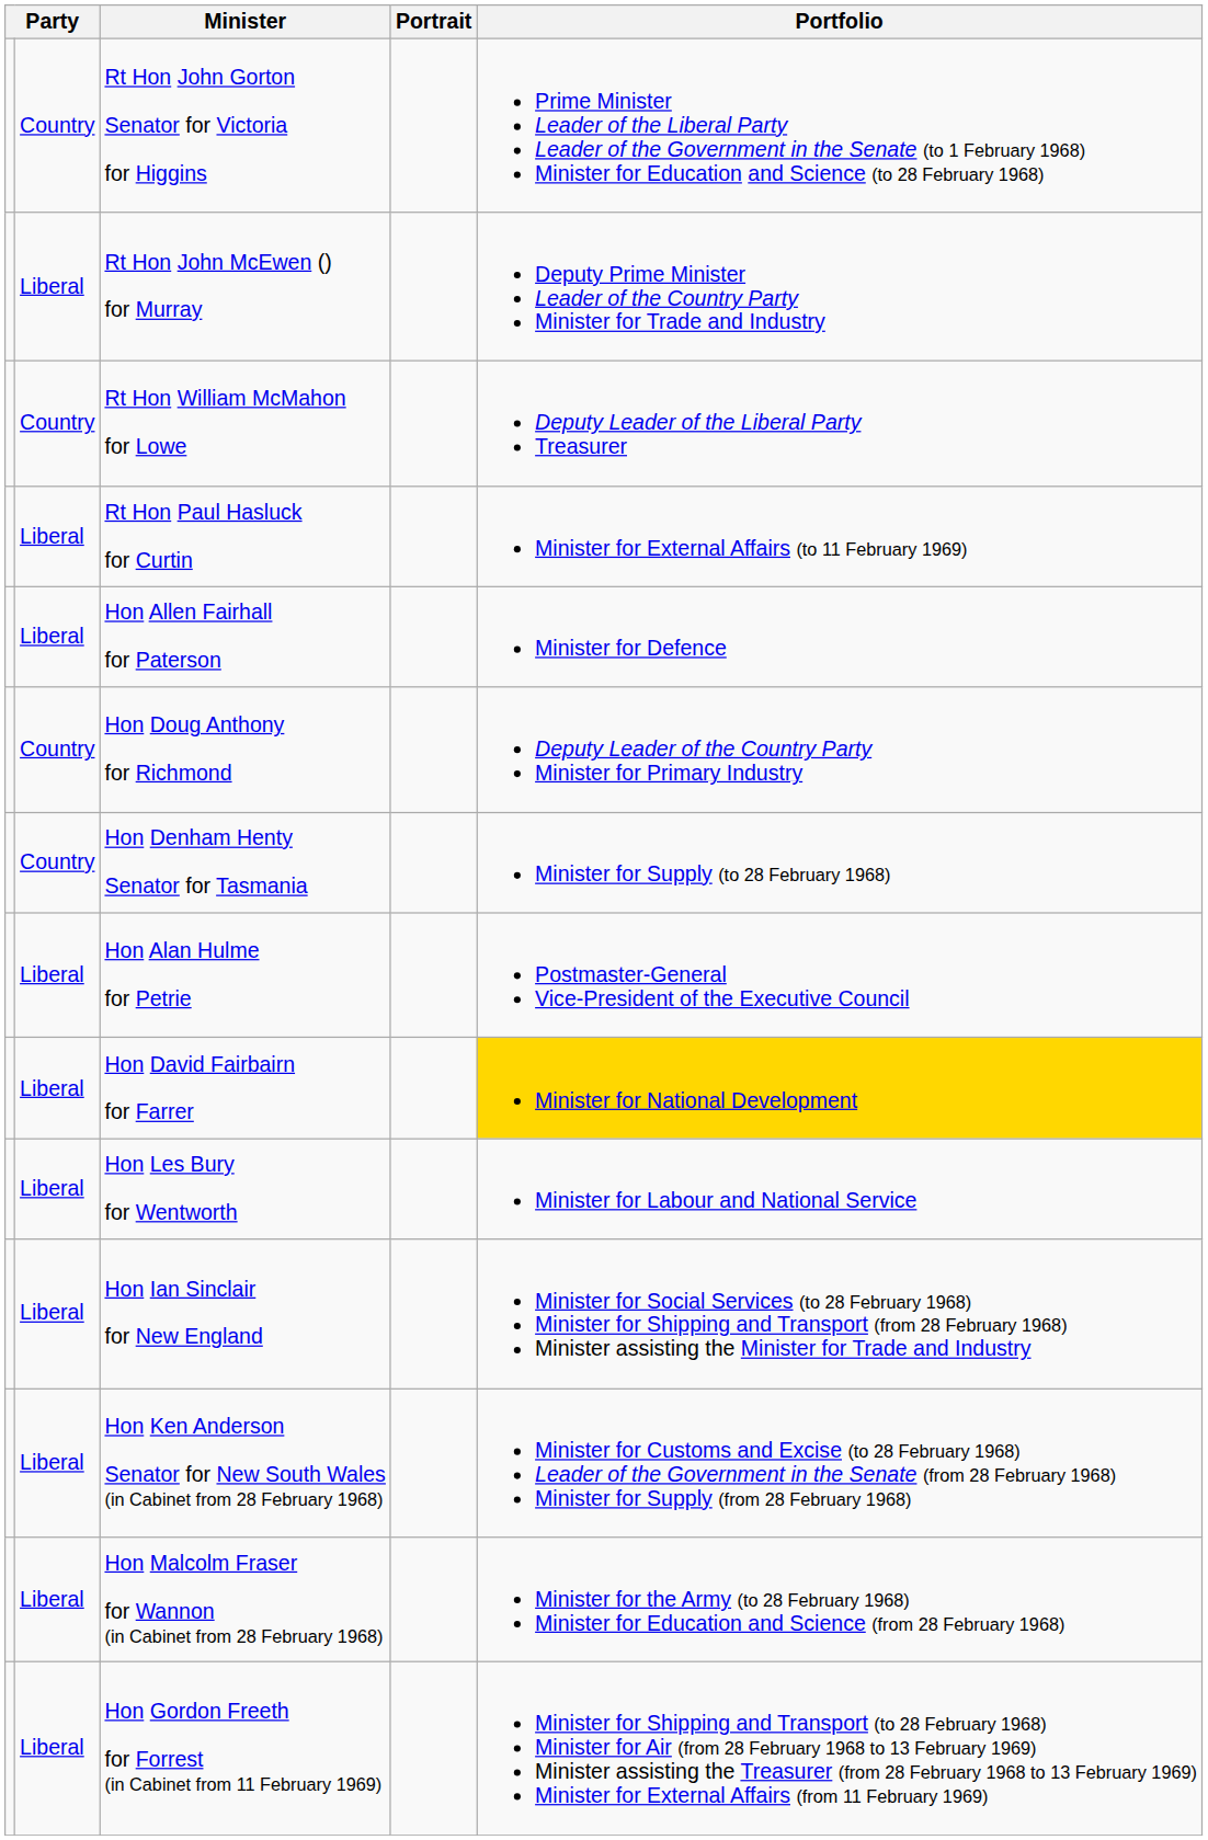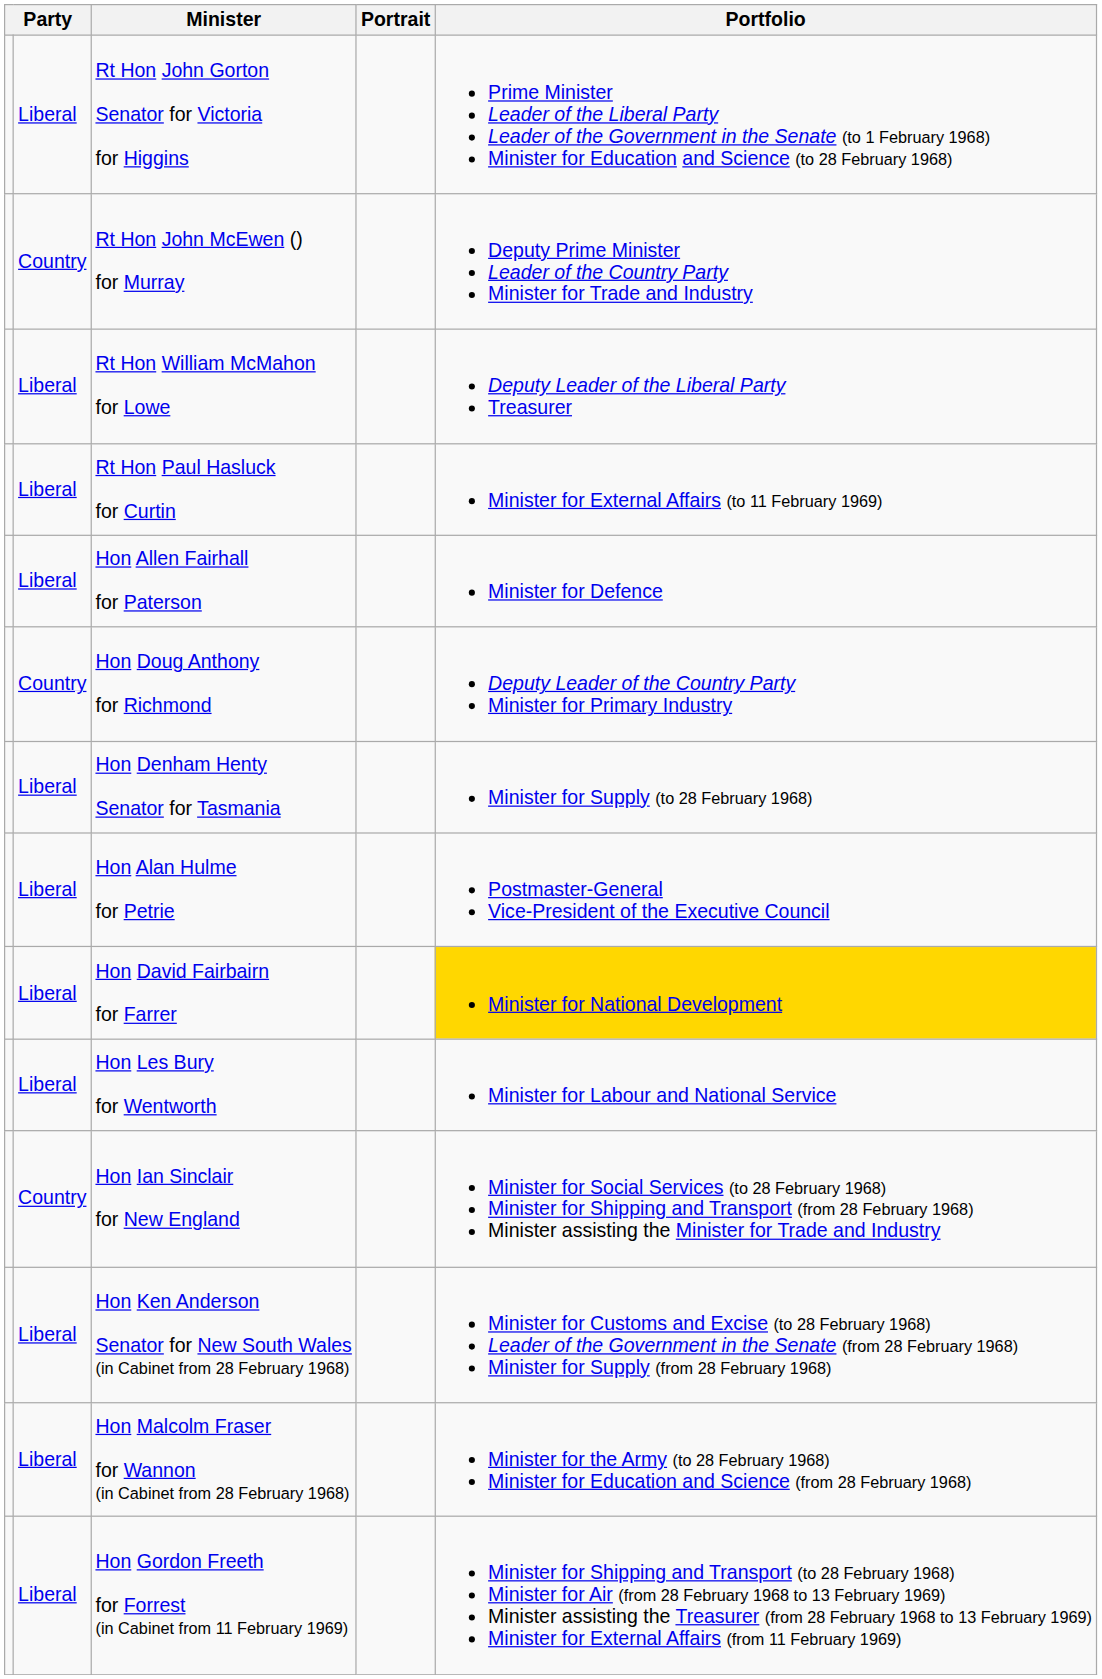Rt Hon John Gorton Senator for Victoria for Higgins | column 2: Country -> Liberal
Rt Hon John McEwen () for Murray | column 2: Liberal -> Country
Rt Hon William McMahon for Lowe | column 2: Country -> Liberal
Hon Denham Henty Senator for Tasmania | column 2: Country -> Liberal
Hon Ian Sinclair for New England | column 2: Liberal -> Country
